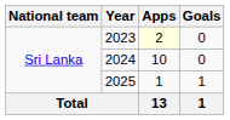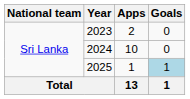2023 | Apps: lightyellow background -> no background
2025 | Goals: no background -> lightblue background
